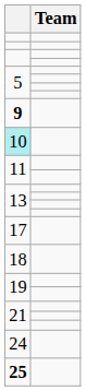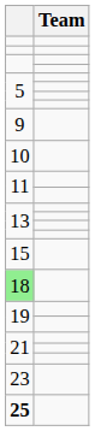row 10 | column 1: bold -> normal
row 11 | column 1: paleturquoise background -> no background
row 18 | column 1: 17 -> 15
row 19 | column 1: no background -> lightgreen background
row 25 | column 1: 24 -> 23
